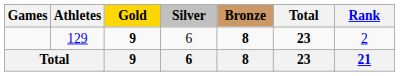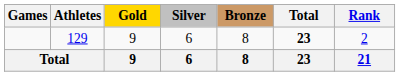row 2 | Gold: bold -> normal
row 2 | Bronze: bold -> normal
